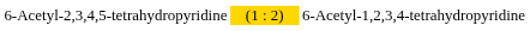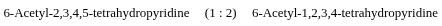6-Acetyl-2,3,4,5-tetrahydropyridine | column 2: gold background -> no background
